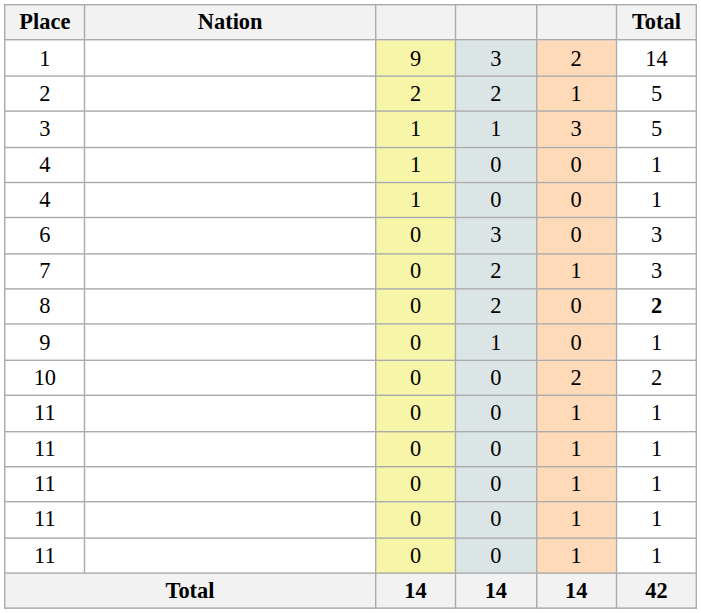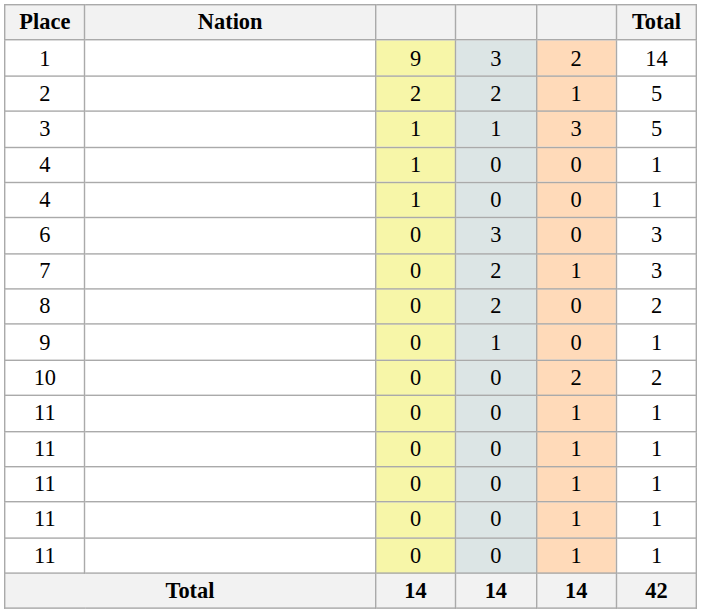8 | Total: bold -> normal
